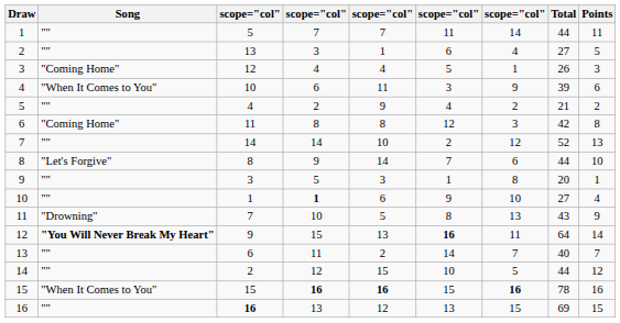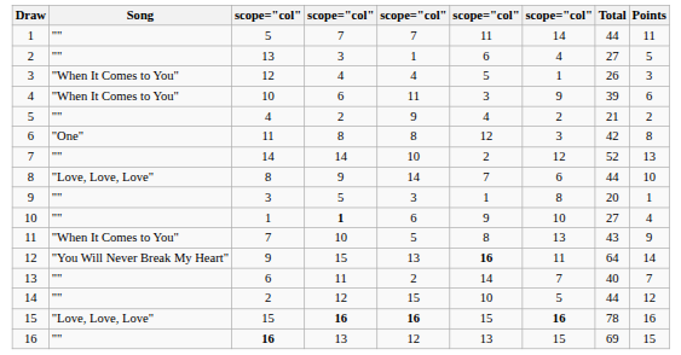row 4 | Song: "Coming Home" -> "When It Comes to You"
row 7 | Song: "Coming Home" -> "One"
row 9 | Song: "Let's Forgive" -> "Love, Love, Love"
row 12 | Song: "Drowning" -> "When It Comes to You"
row 13 | Song: bold -> normal
row 16 | Song: "When It Comes to You" -> "Love, Love, Love"
